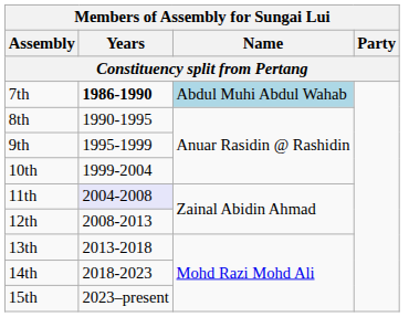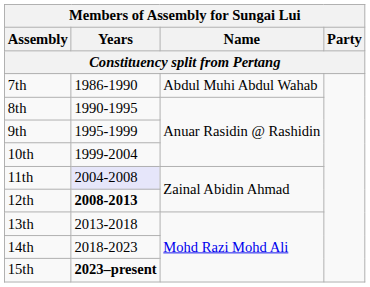7th | Years: bold -> normal
7th | Name: lightblue background -> no background
12th | Years: normal -> bold
15th | Years: normal -> bold
